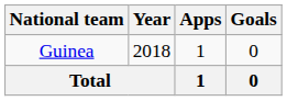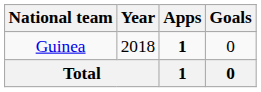Guinea | Apps: normal -> bold
